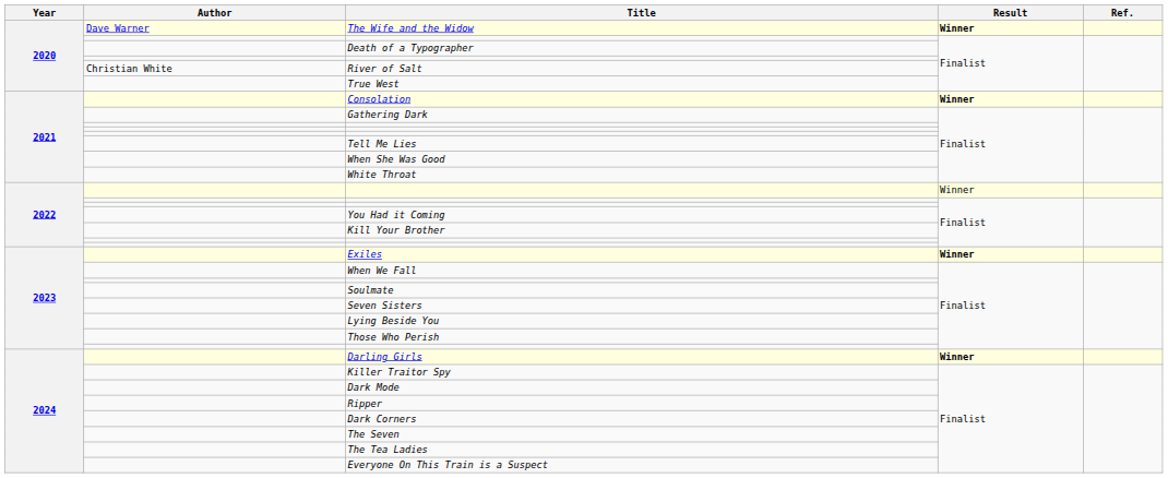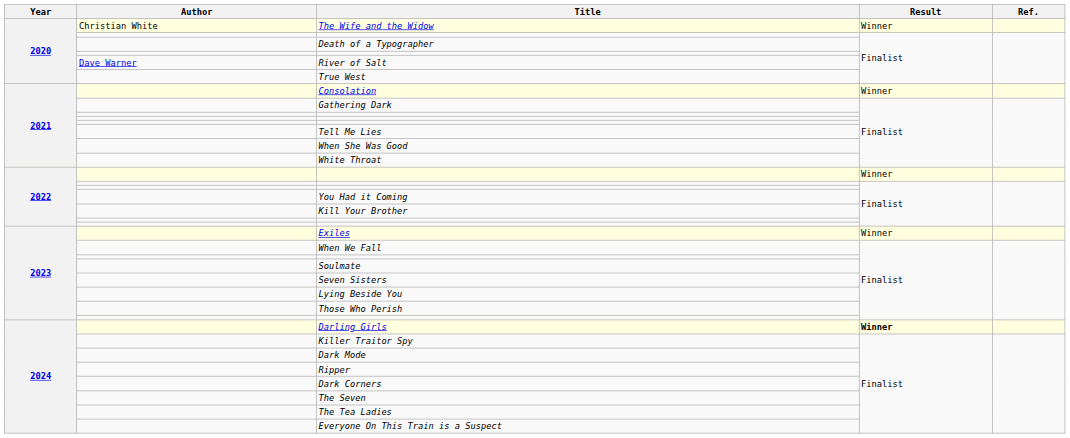The Wife and the Widow | Author: Dave Warner -> Christian White
The Wife and the Widow | Result: bold -> normal
River of Salt | Author: Christian White -> Dave Warner
Consolation | Result: bold -> normal
Exiles | Result: bold -> normal
